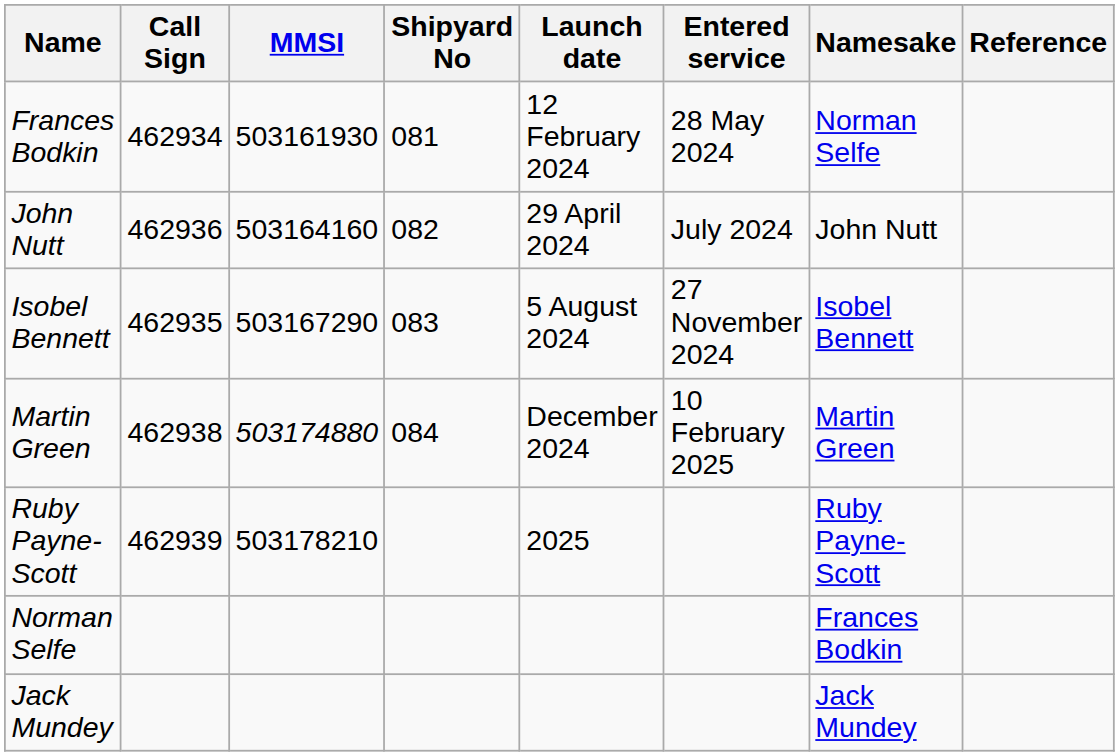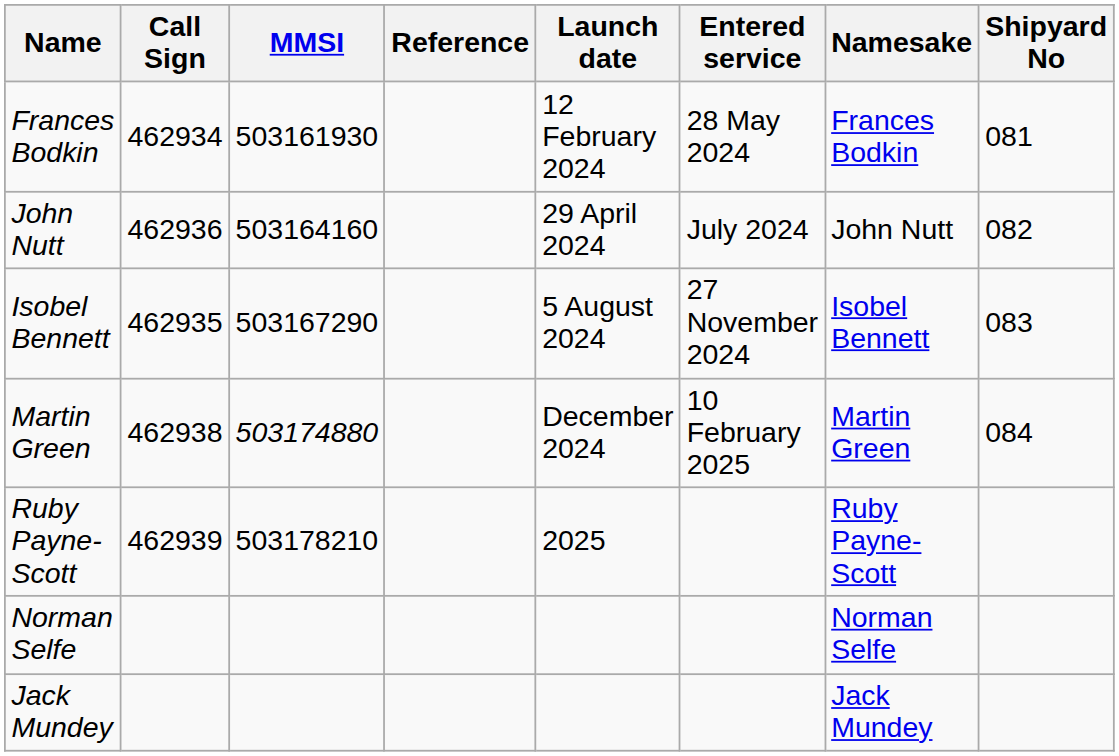columns swapped: Shipyard No <-> Reference
row 2 | Namesake: Norman Selfe -> Frances Bodkin
row 7 | Namesake: Frances Bodkin -> Norman Selfe
